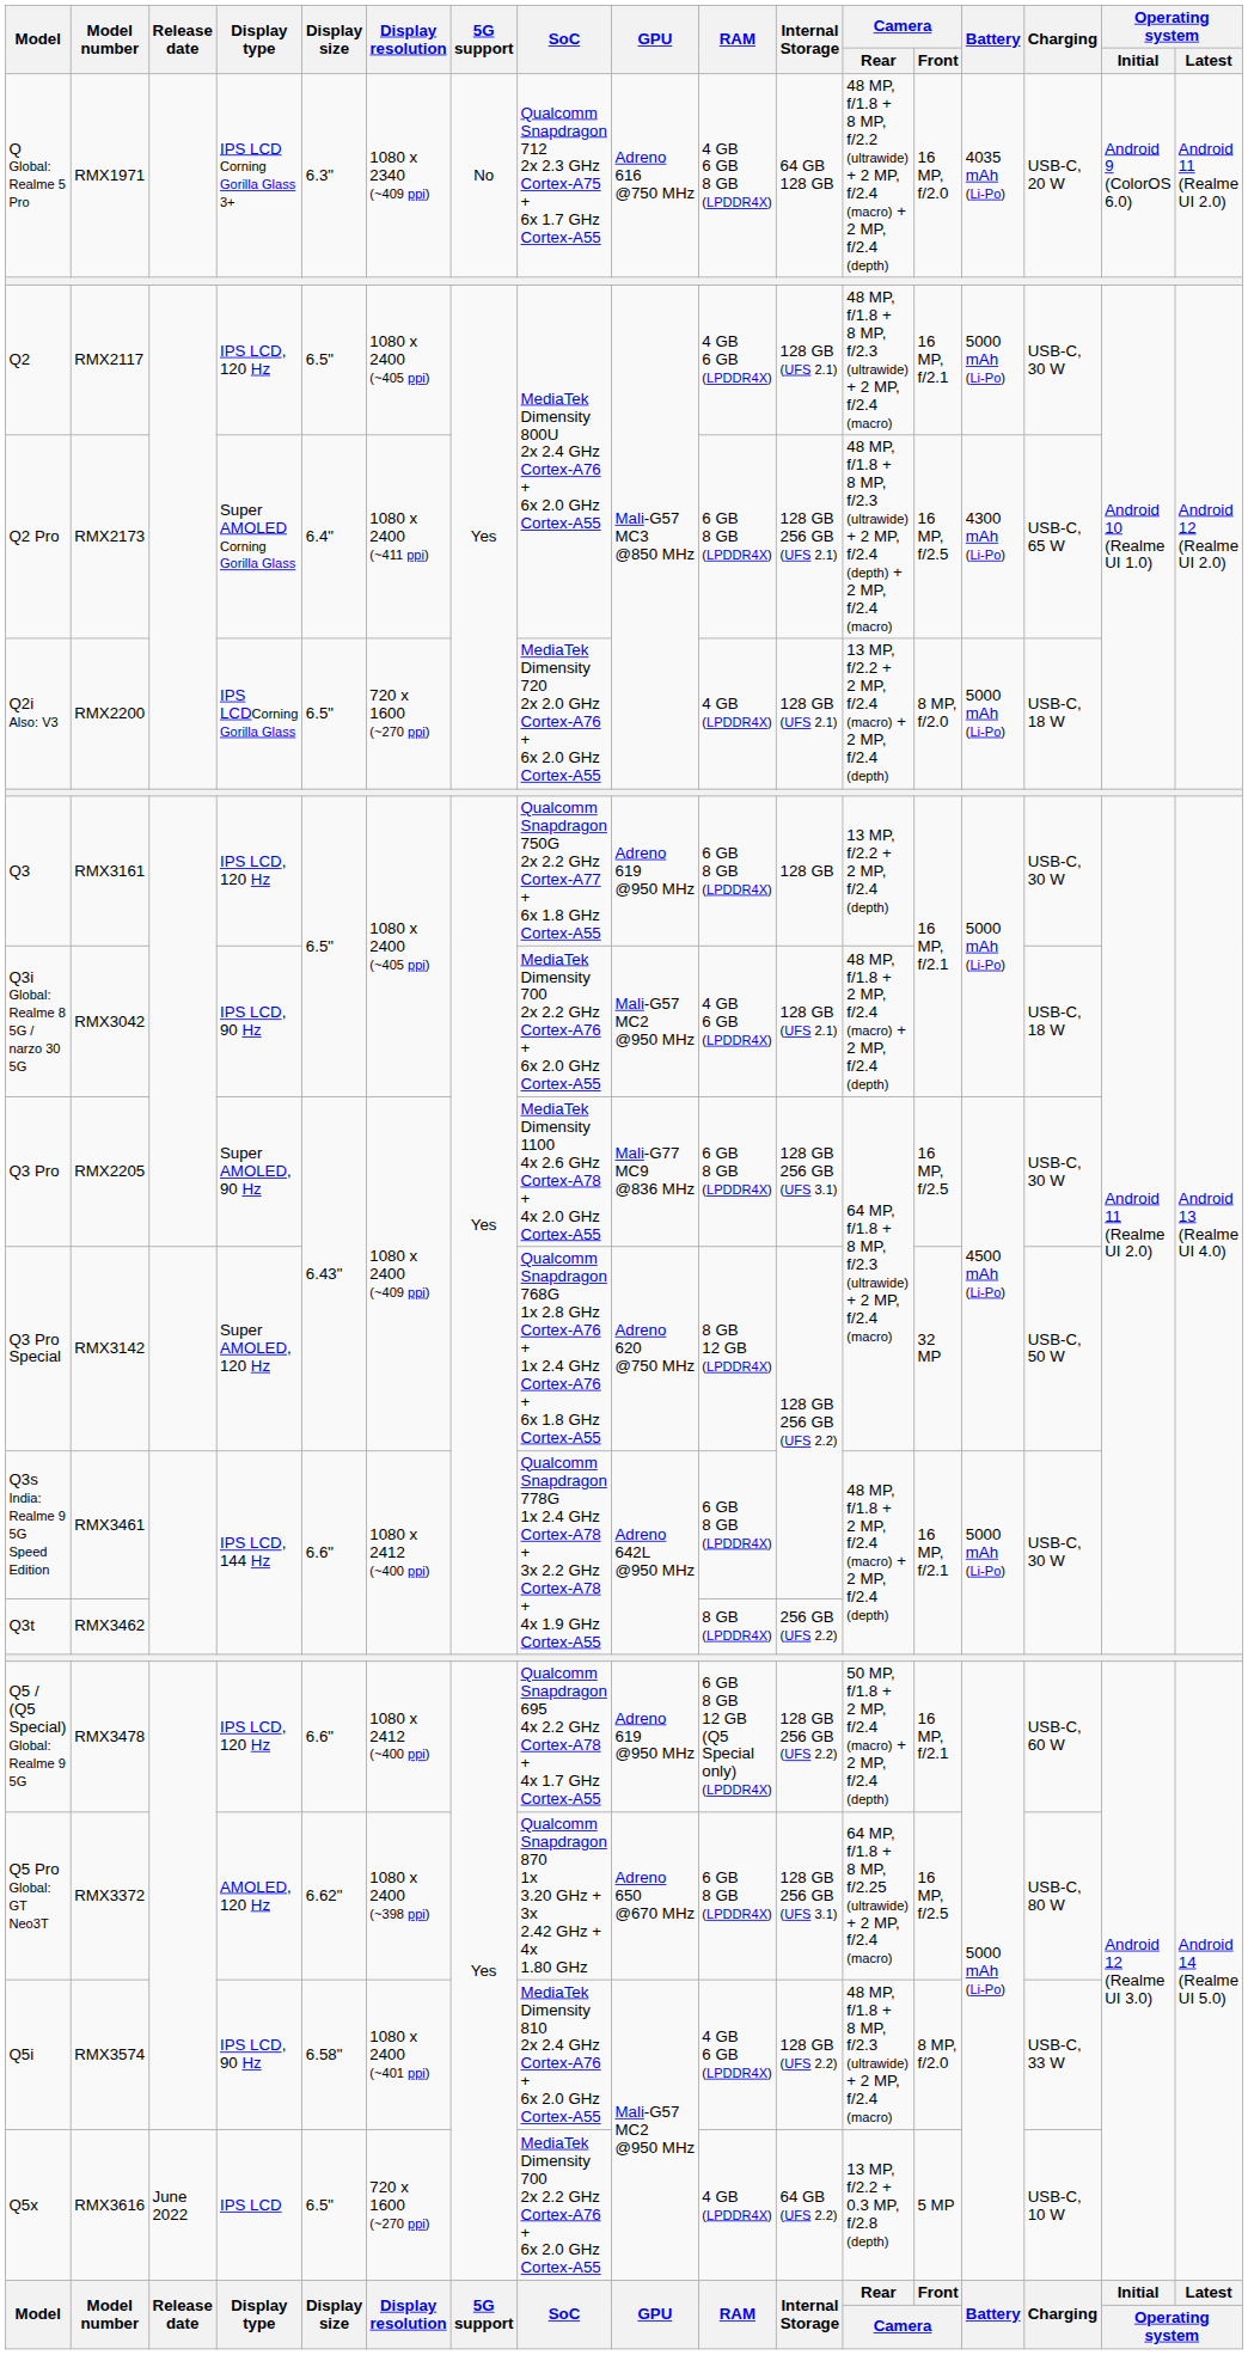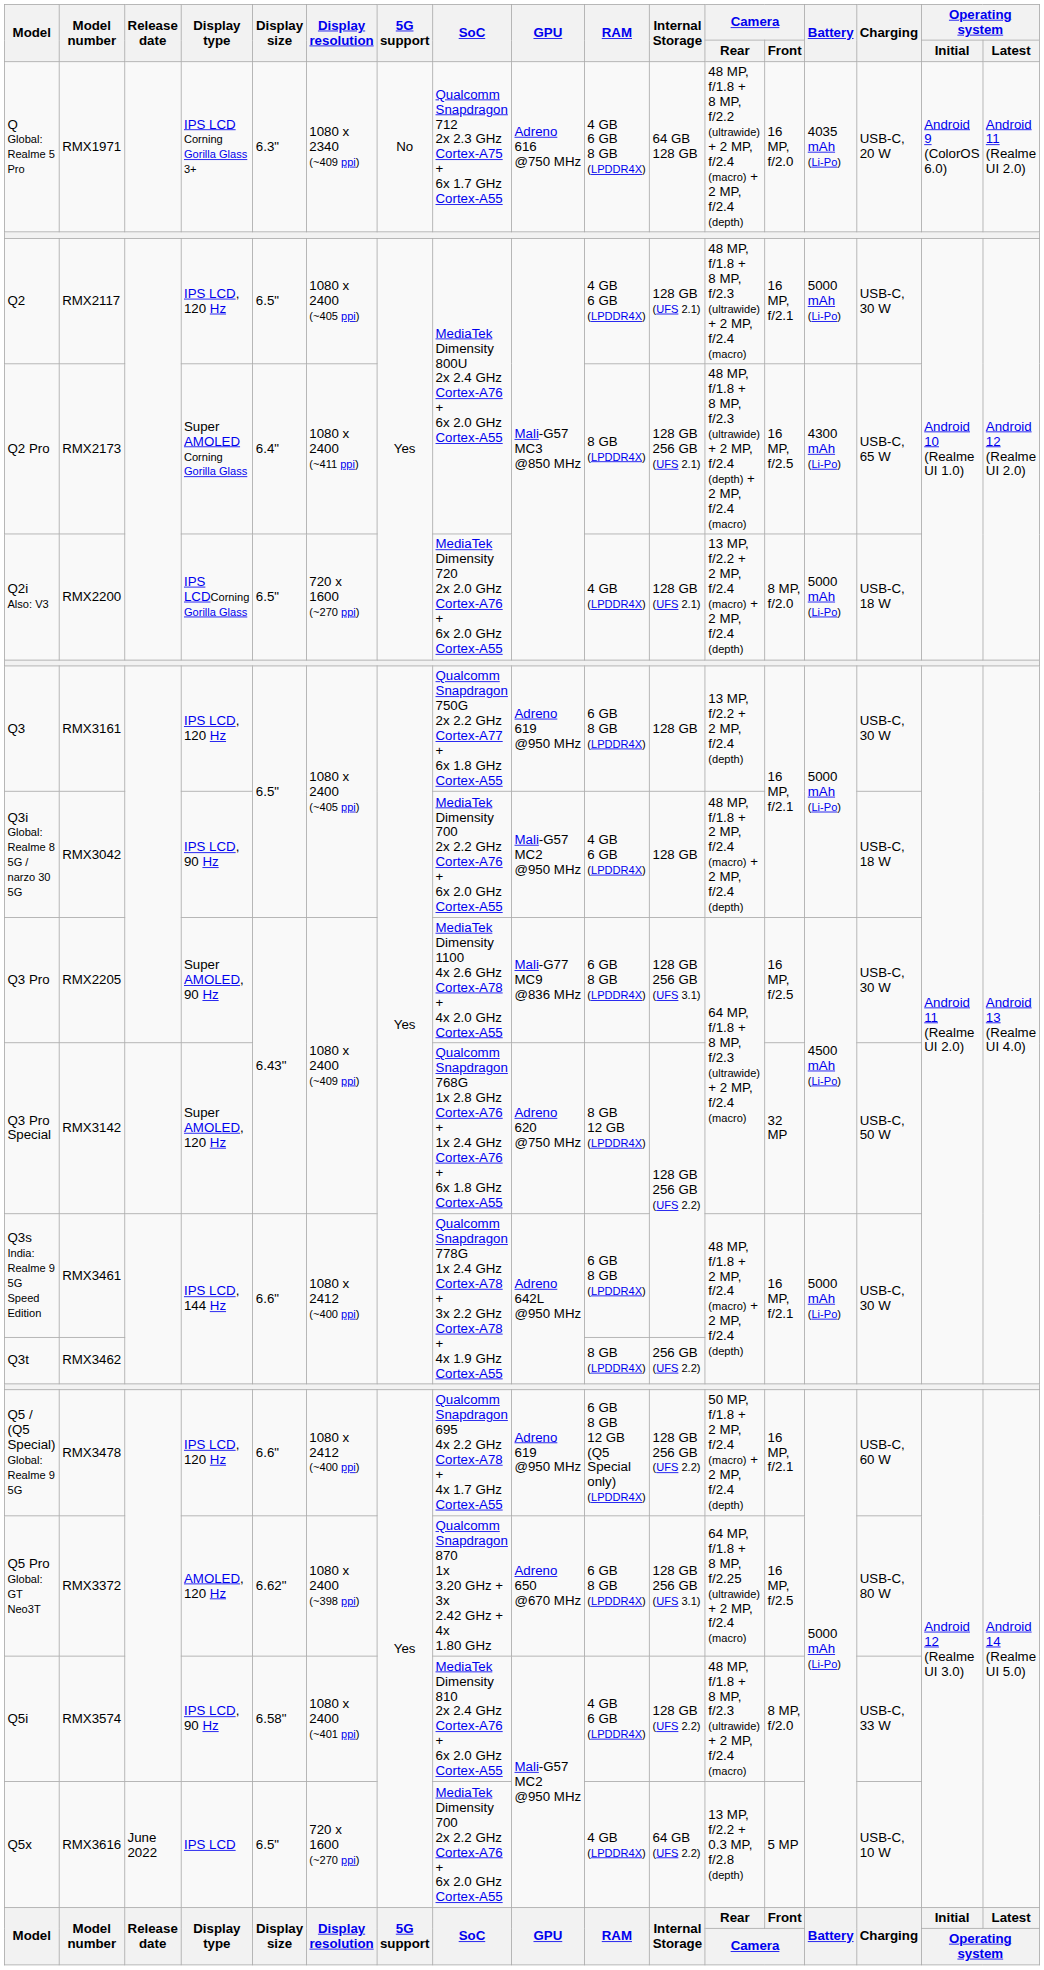Q2 Pro | RAM: 6 GB 8 GB (LPDDR4X) -> 8 GB (LPDDR4X)
Q3i Global: Realme 8 5G / narzo 30 5G | Internal Storage: 128 GB (UFS 2.1) -> 128 GB
